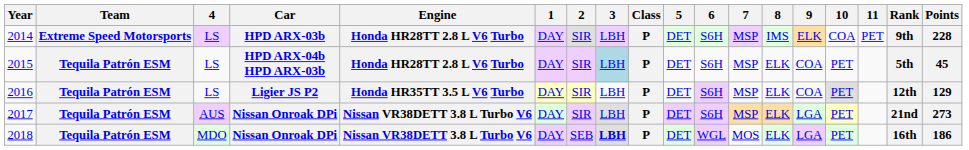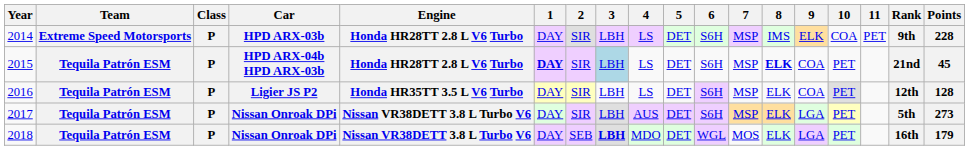columns swapped: Class <-> 4
2015 | 1: normal -> bold
2015 | 8: normal -> bold
2015 | Rank: 5th -> 21nd
2016 | Points: 129 -> 128
2017 | Rank: 21nd -> 5th
2018 | Points: 186 -> 179
